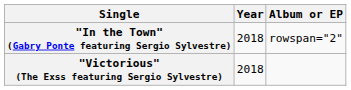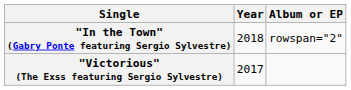"Victorious" (The Exss featuring Sergio Sylvestre) | Year: 2018 -> 2017
